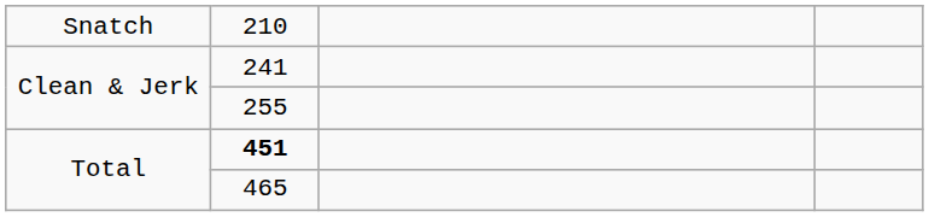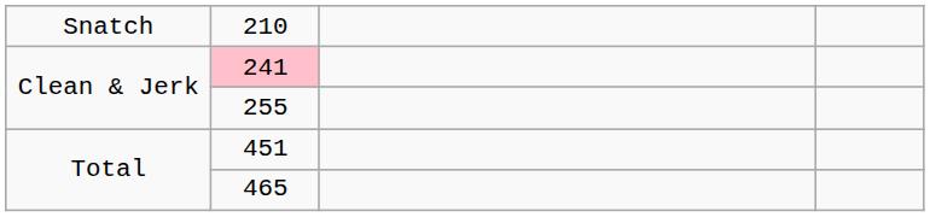241 | column 2: no background -> pink background
451 | column 2: bold -> normal
